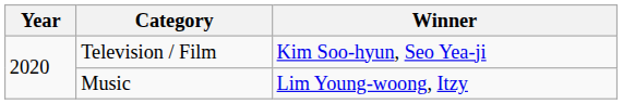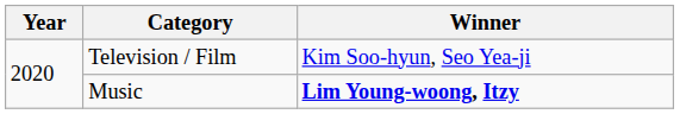Music | Winner: normal -> bold
